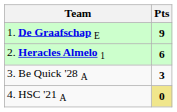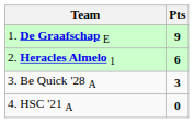4. HSC '21 A | Pts: khaki background -> no background
